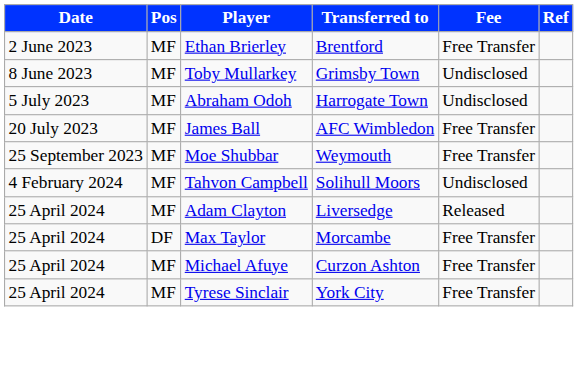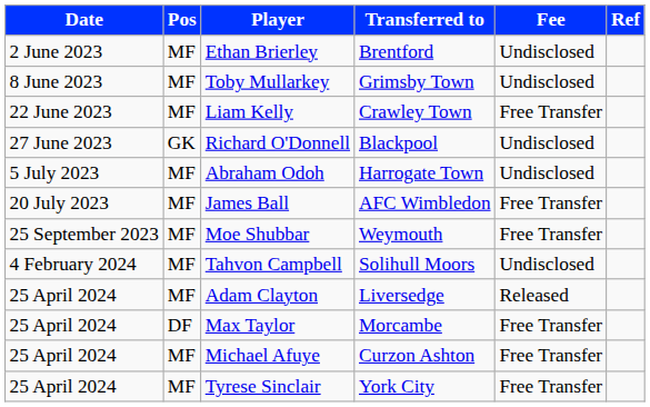Ethan Brierley | Fee: Free Transfer -> Undisclosed
+ row: 22 June 2023 | MF | Liam Kelly | Crawley Town | Free Transfer
+ row: 27 June 2023 | GK | Richard O'Donnell | Blackpool | Undisclosed
